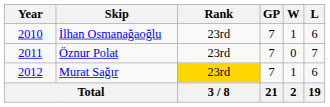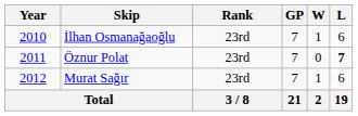Öznur Polat | L: normal -> bold
Murat Sağır | Rank: gold background -> no background
